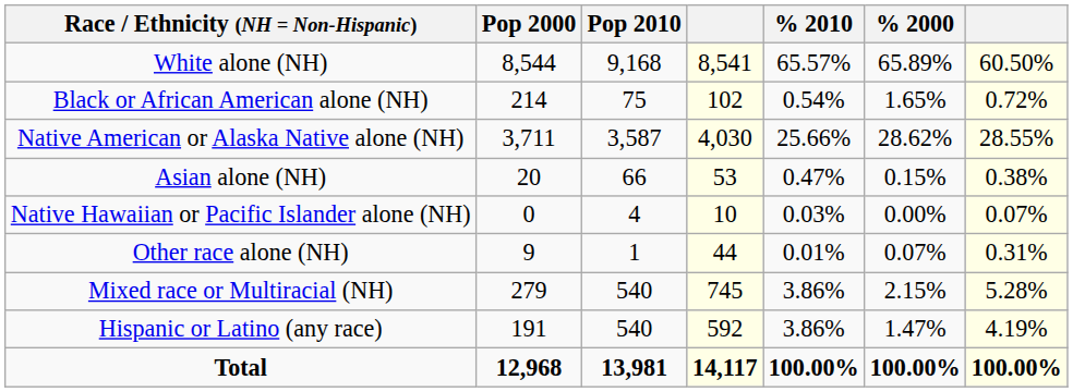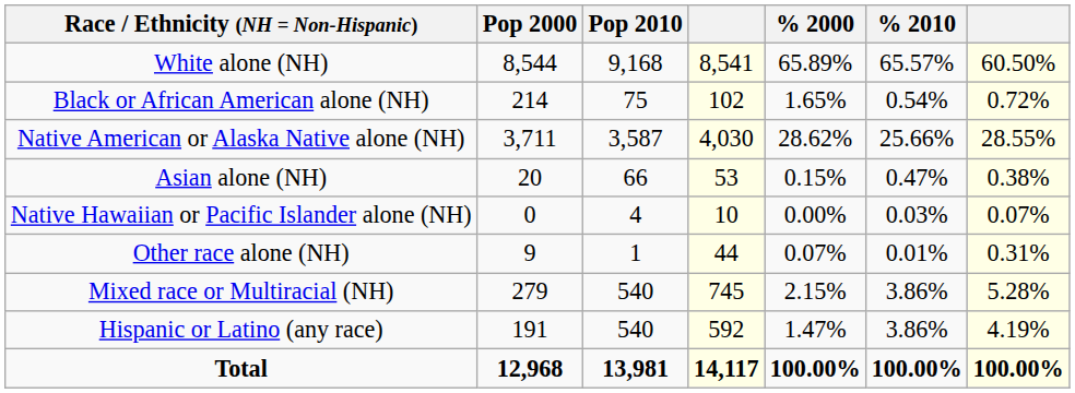columns swapped: % 2000 <-> % 2010
